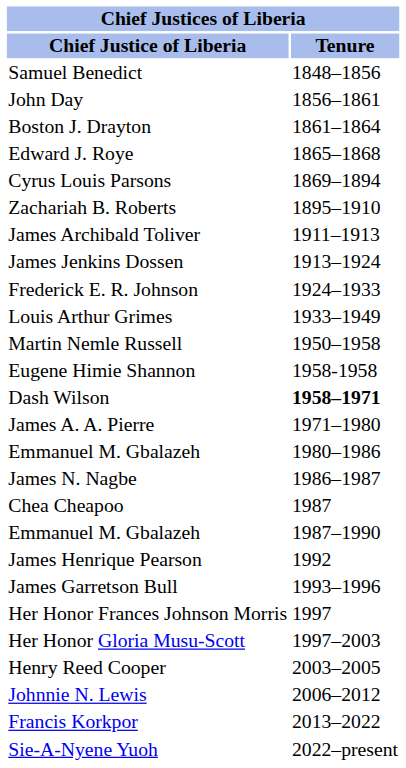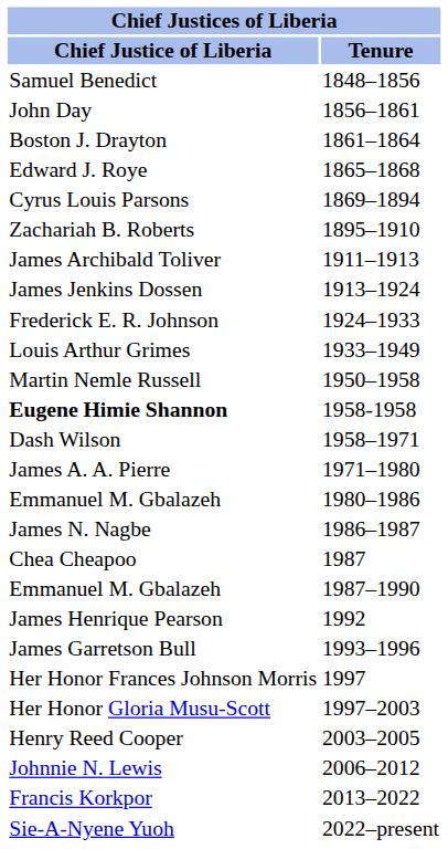Eugene Himie Shannon | Chief Justice of Liberia: normal -> bold
Dash Wilson | Tenure: bold -> normal
